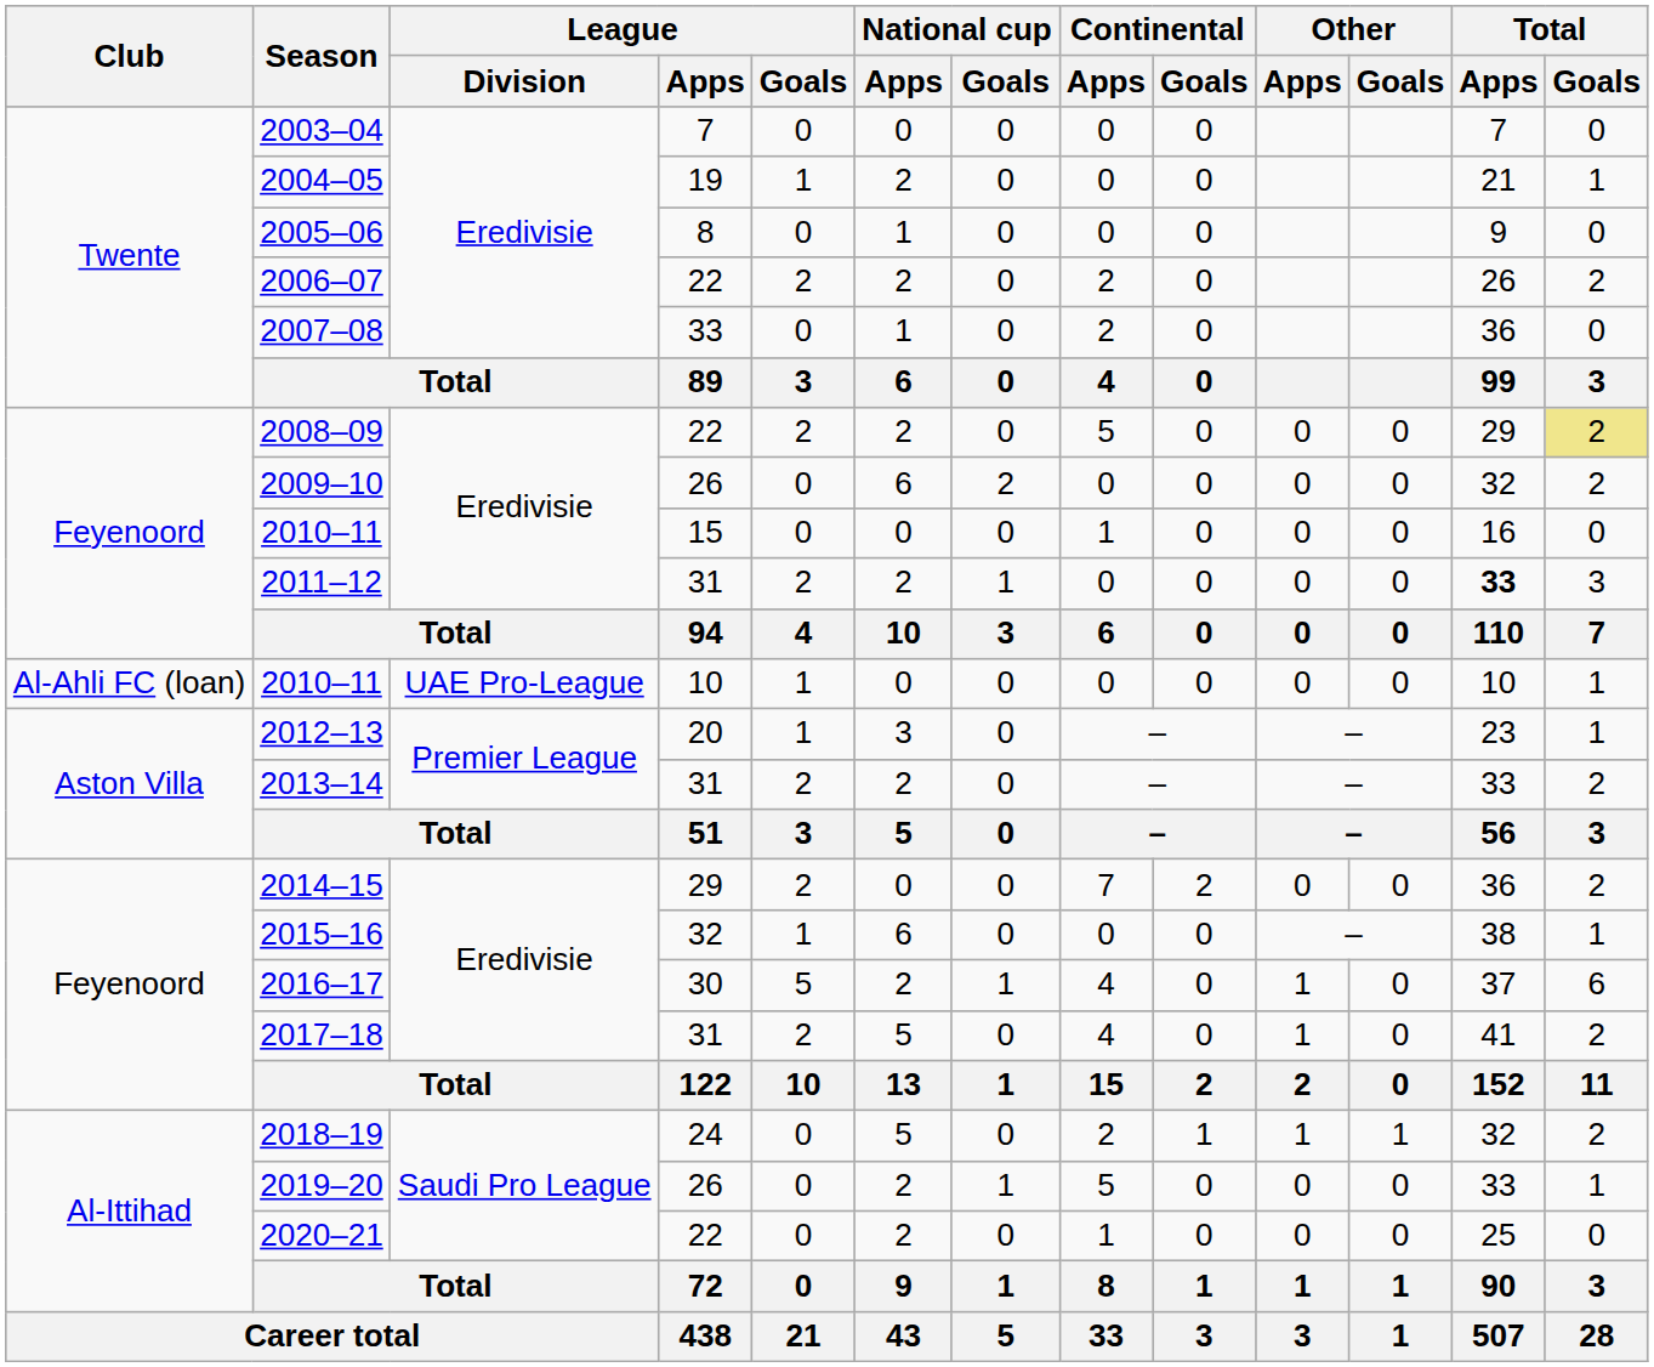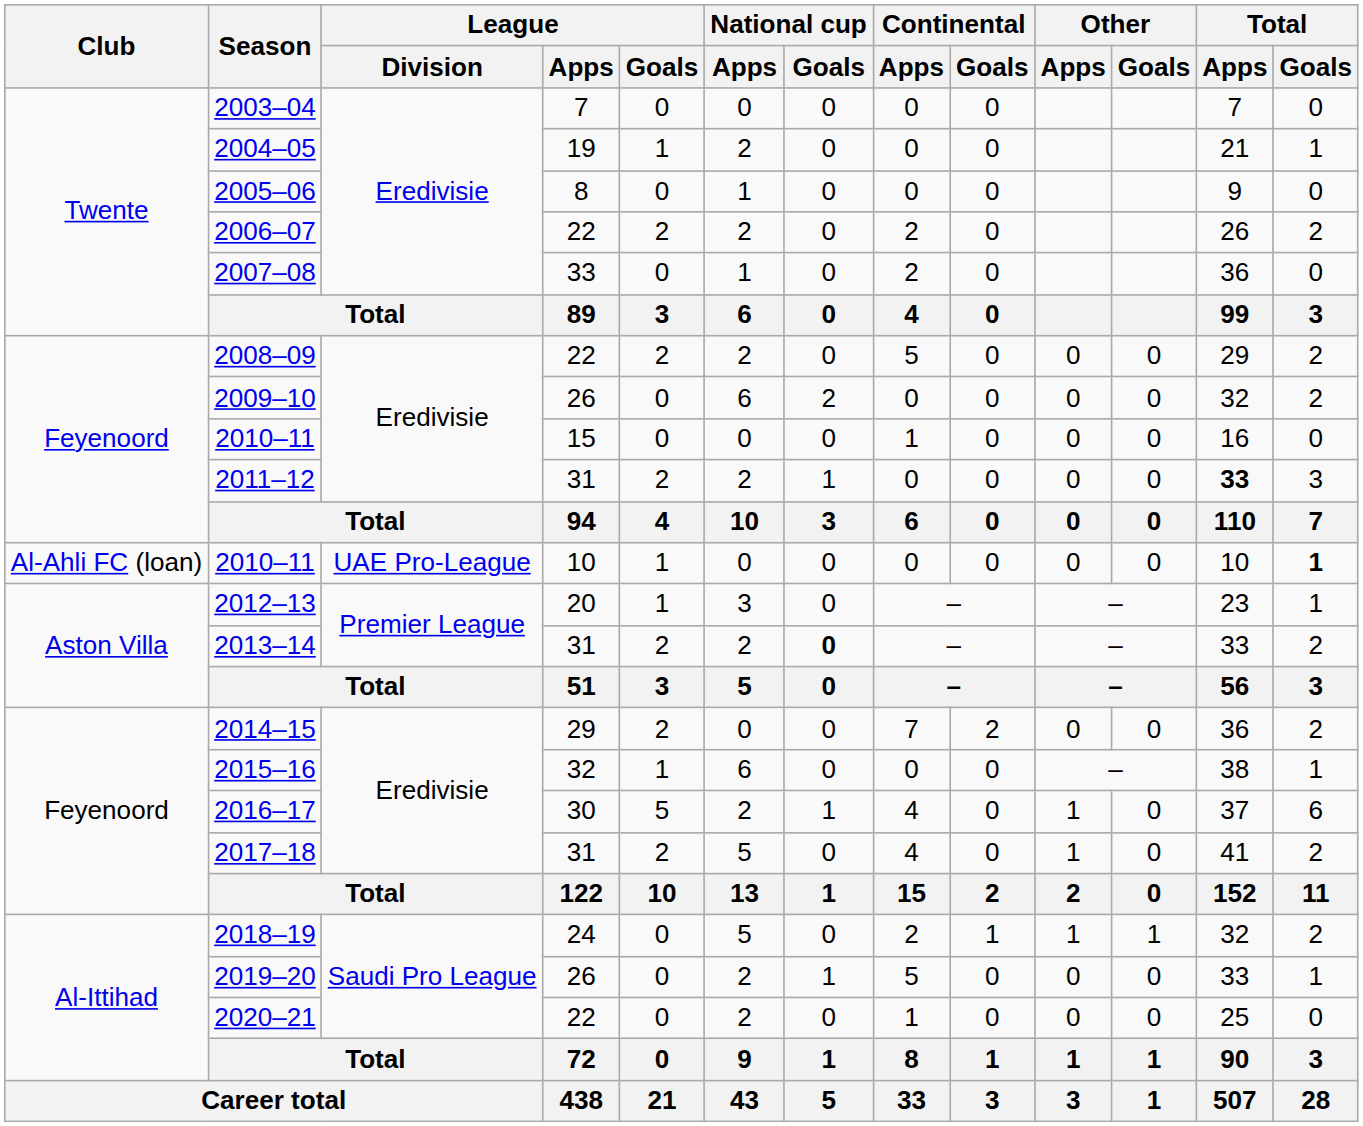2008–09 | Total / Goals: khaki background -> no background
2010–11 / 10 | Total / Goals: normal -> bold
2013–14 | National cup / Goals: normal -> bold
